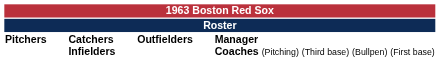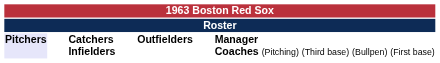Pitchers | column 1: no background -> lavender background
